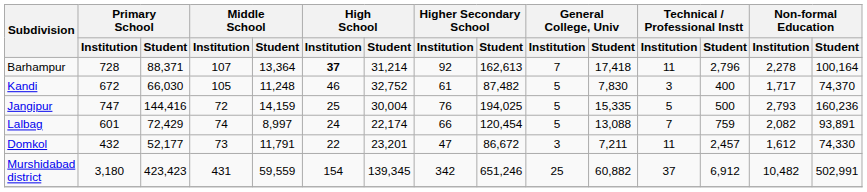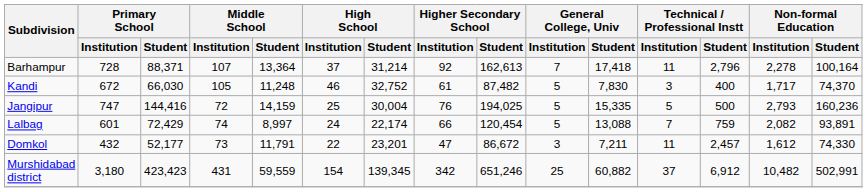Barhampur | High School / Institution: bold -> normal
